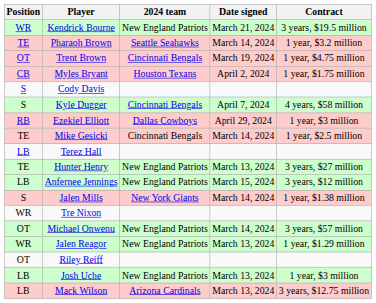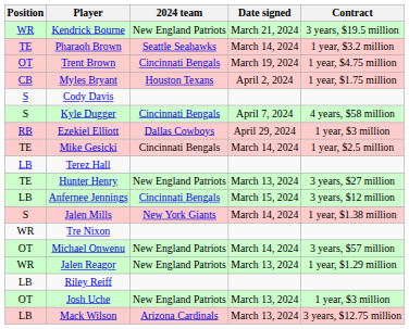Anfernee Jennings | 2024 team: New England Patriots -> Cincinnati Bengals
Riley Reiff | Position: OT -> LB
Josh Uche | Position: LB -> OT
